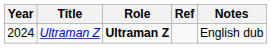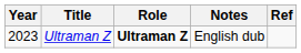columns swapped: Notes <-> Ref
row 2 | Year: 2024 -> 2023
